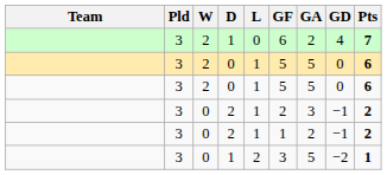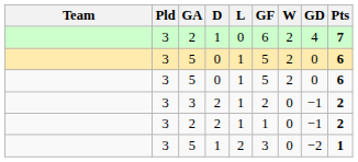columns swapped: W <-> GA
